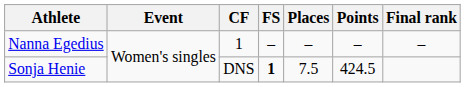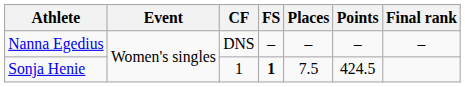Nanna Egedius | CF: 1 -> DNS
Sonja Henie | CF: DNS -> 1
